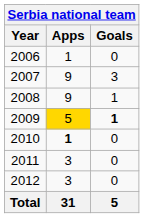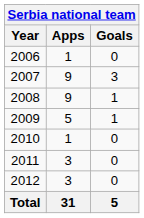2009 | Apps: gold background -> no background
2009 | Goals: bold -> normal
2010 | Apps: bold -> normal
